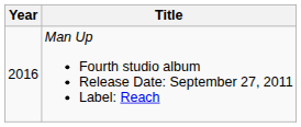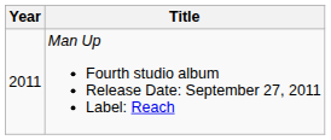row 2 | Year: 2016 -> 2011
